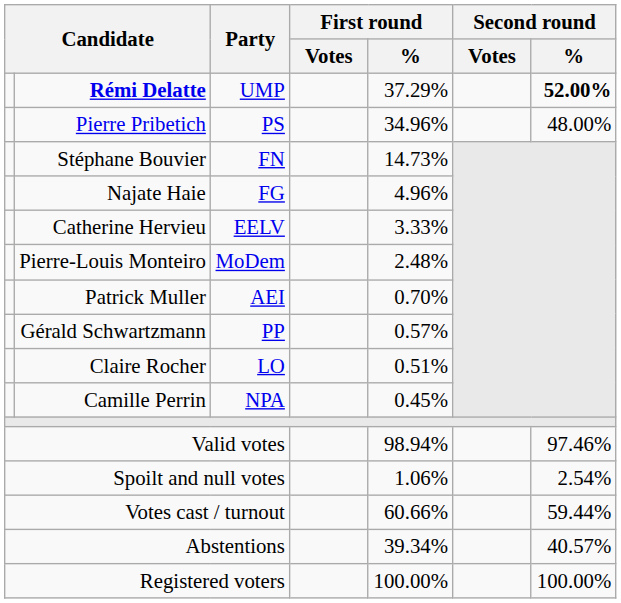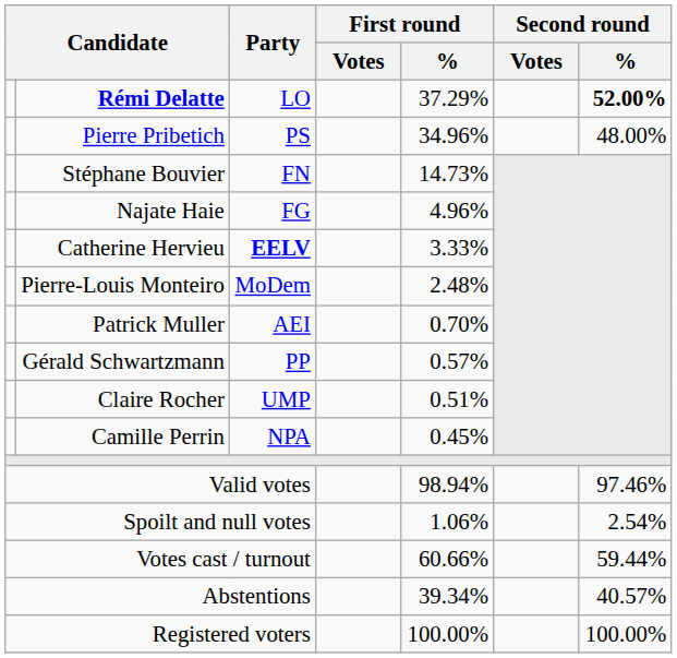Rémi Delatte | Party: UMP -> LO
Catherine Hervieu | Party: normal -> bold
Claire Rocher | Party: LO -> UMP
